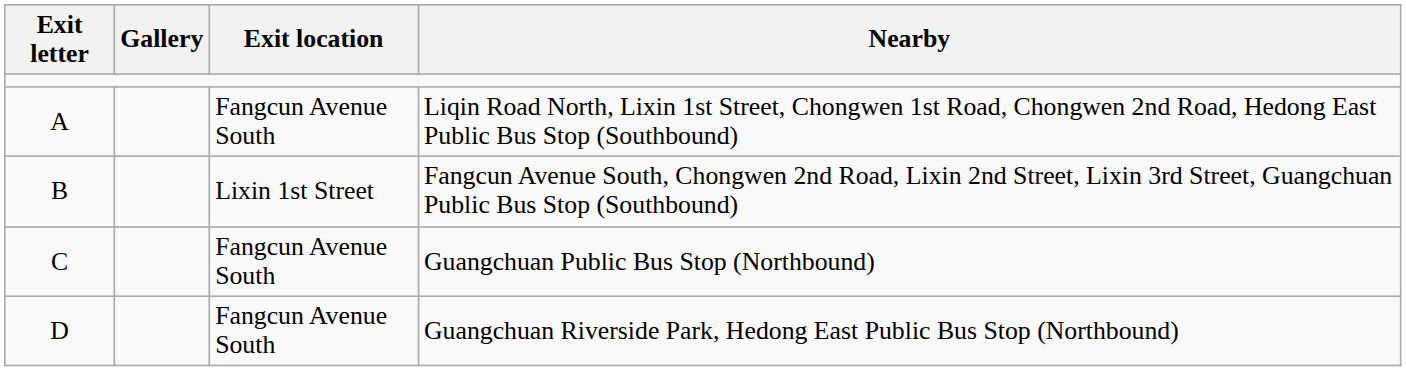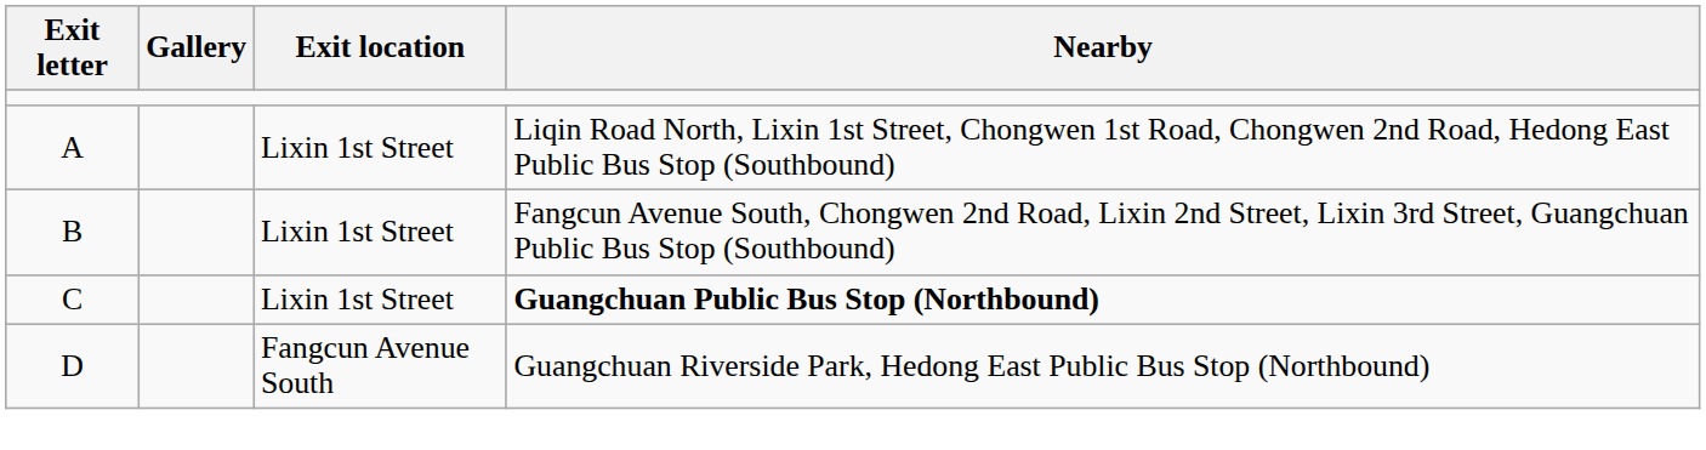A | Exit location: Fangcun Avenue South -> Lixin 1st Street
C | Exit location: Fangcun Avenue South -> Lixin 1st Street
C | Nearby: normal -> bold
